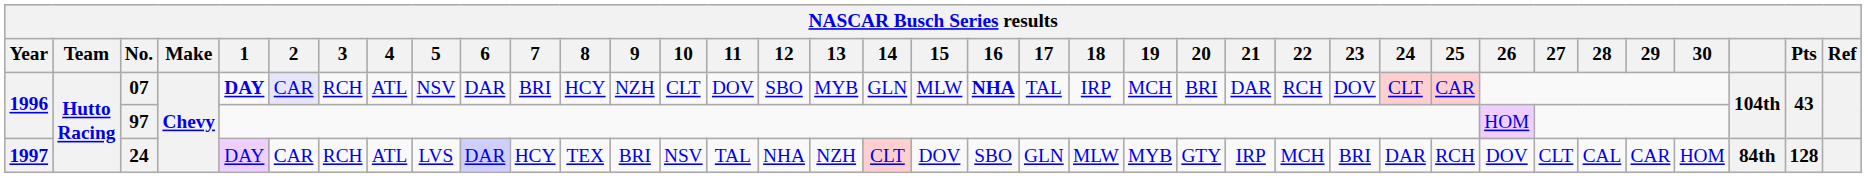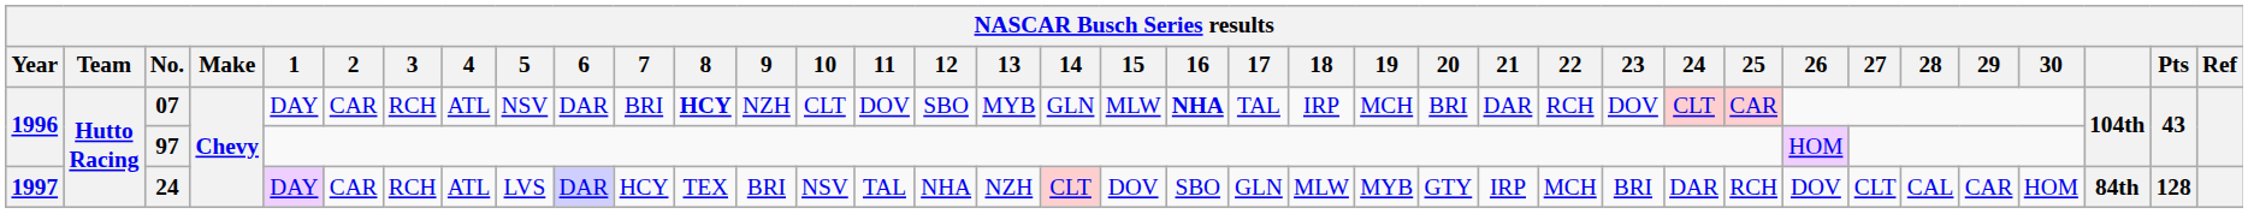07 | 1: bold -> normal
07 | 2: lavender background -> no background
07 | 8: normal -> bold
